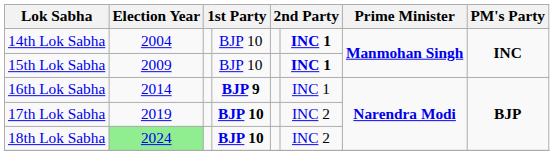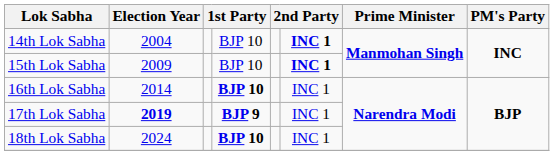16th Lok Sabha | column 4: BJP 9 -> BJP 10
17th Lok Sabha | Election Year: normal -> bold
17th Lok Sabha | column 4: BJP 10 -> BJP 9
17th Lok Sabha | column 6: INC 2 -> INC 1
18th Lok Sabha | Election Year: lightgreen background -> no background
18th Lok Sabha | column 6: INC 2 -> INC 1
